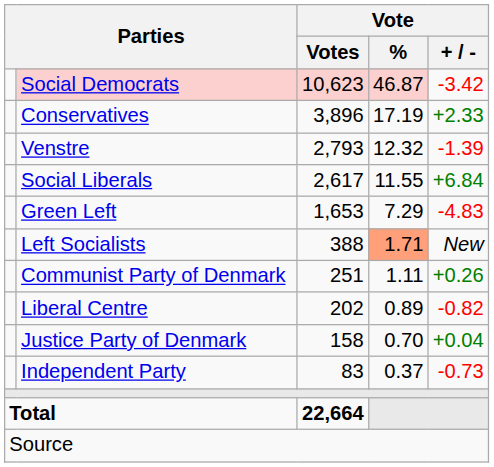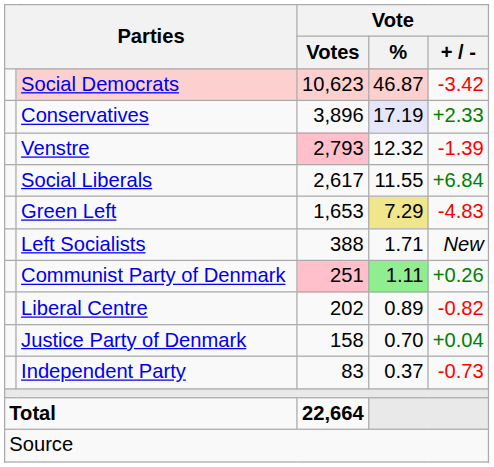Conservatives | Vote / %: no background -> lavender background
Venstre | Vote / Votes: no background -> pink background
Green Left | Vote / %: no background -> khaki background
Left Socialists | Vote / %: lightsalmon background -> no background
Communist Party of Denmark | Vote / Votes: no background -> pink background
Communist Party of Denmark | Vote / %: no background -> lightgreen background
